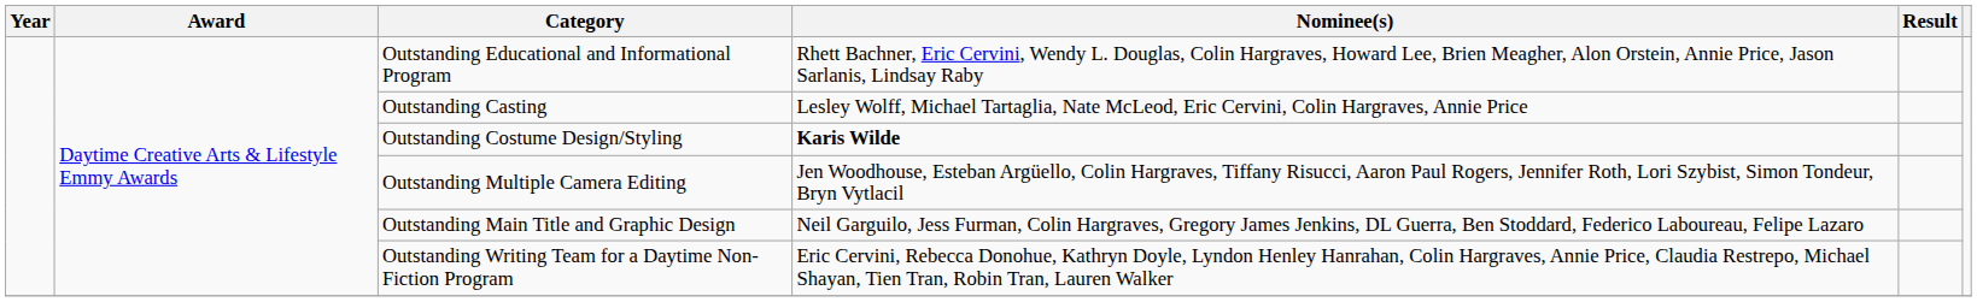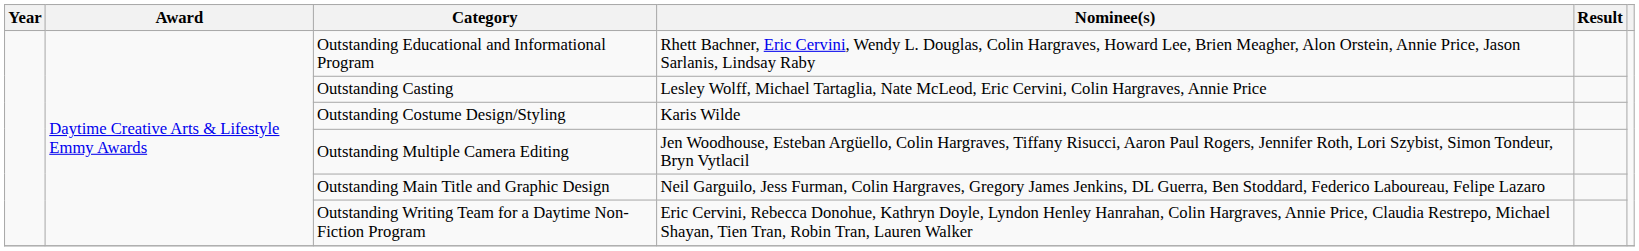Outstanding Costume Design/Styling | Nominee(s): bold -> normal
